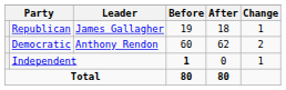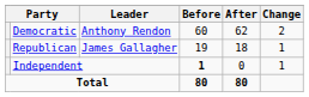rows swapped: Democratic <-> Republican
